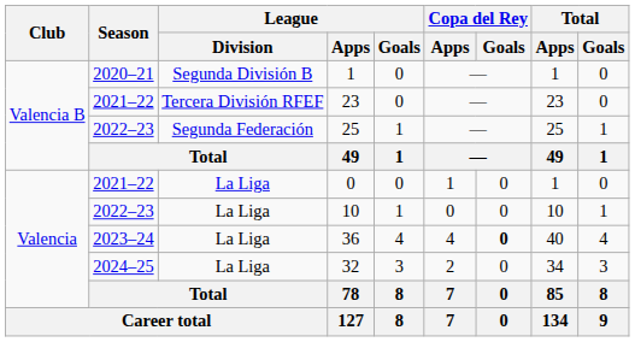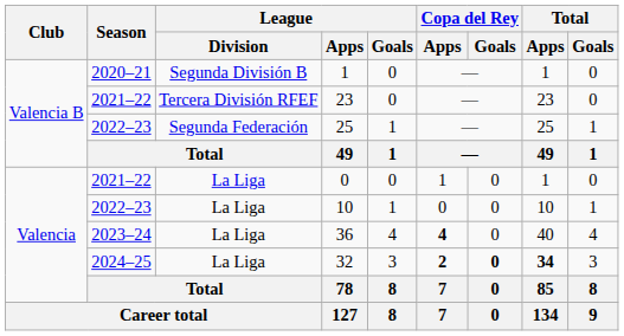36 | Copa del Rey / Apps: normal -> bold
36 | Copa del Rey / Goals: bold -> normal
32 | Copa del Rey / Apps: normal -> bold
32 | Copa del Rey / Goals: normal -> bold
32 | Total / Apps: normal -> bold
